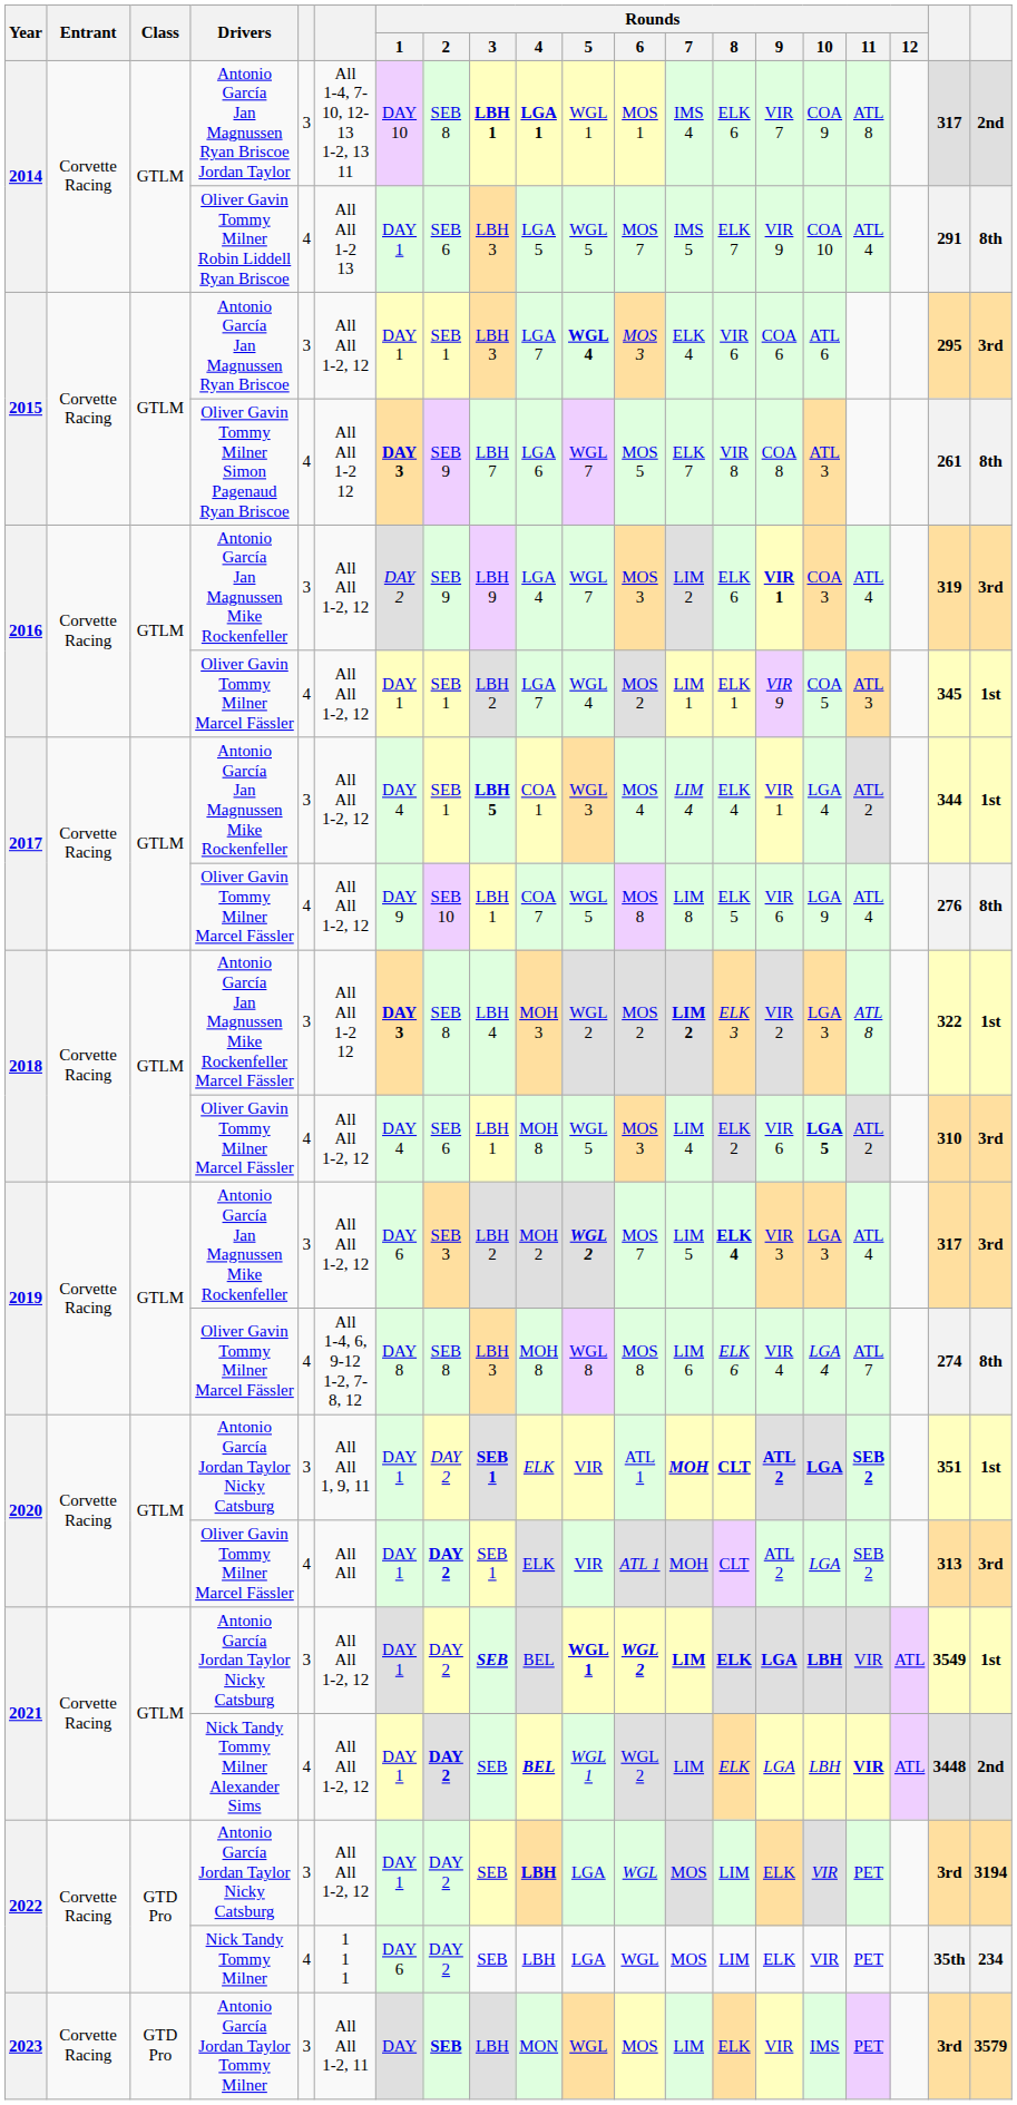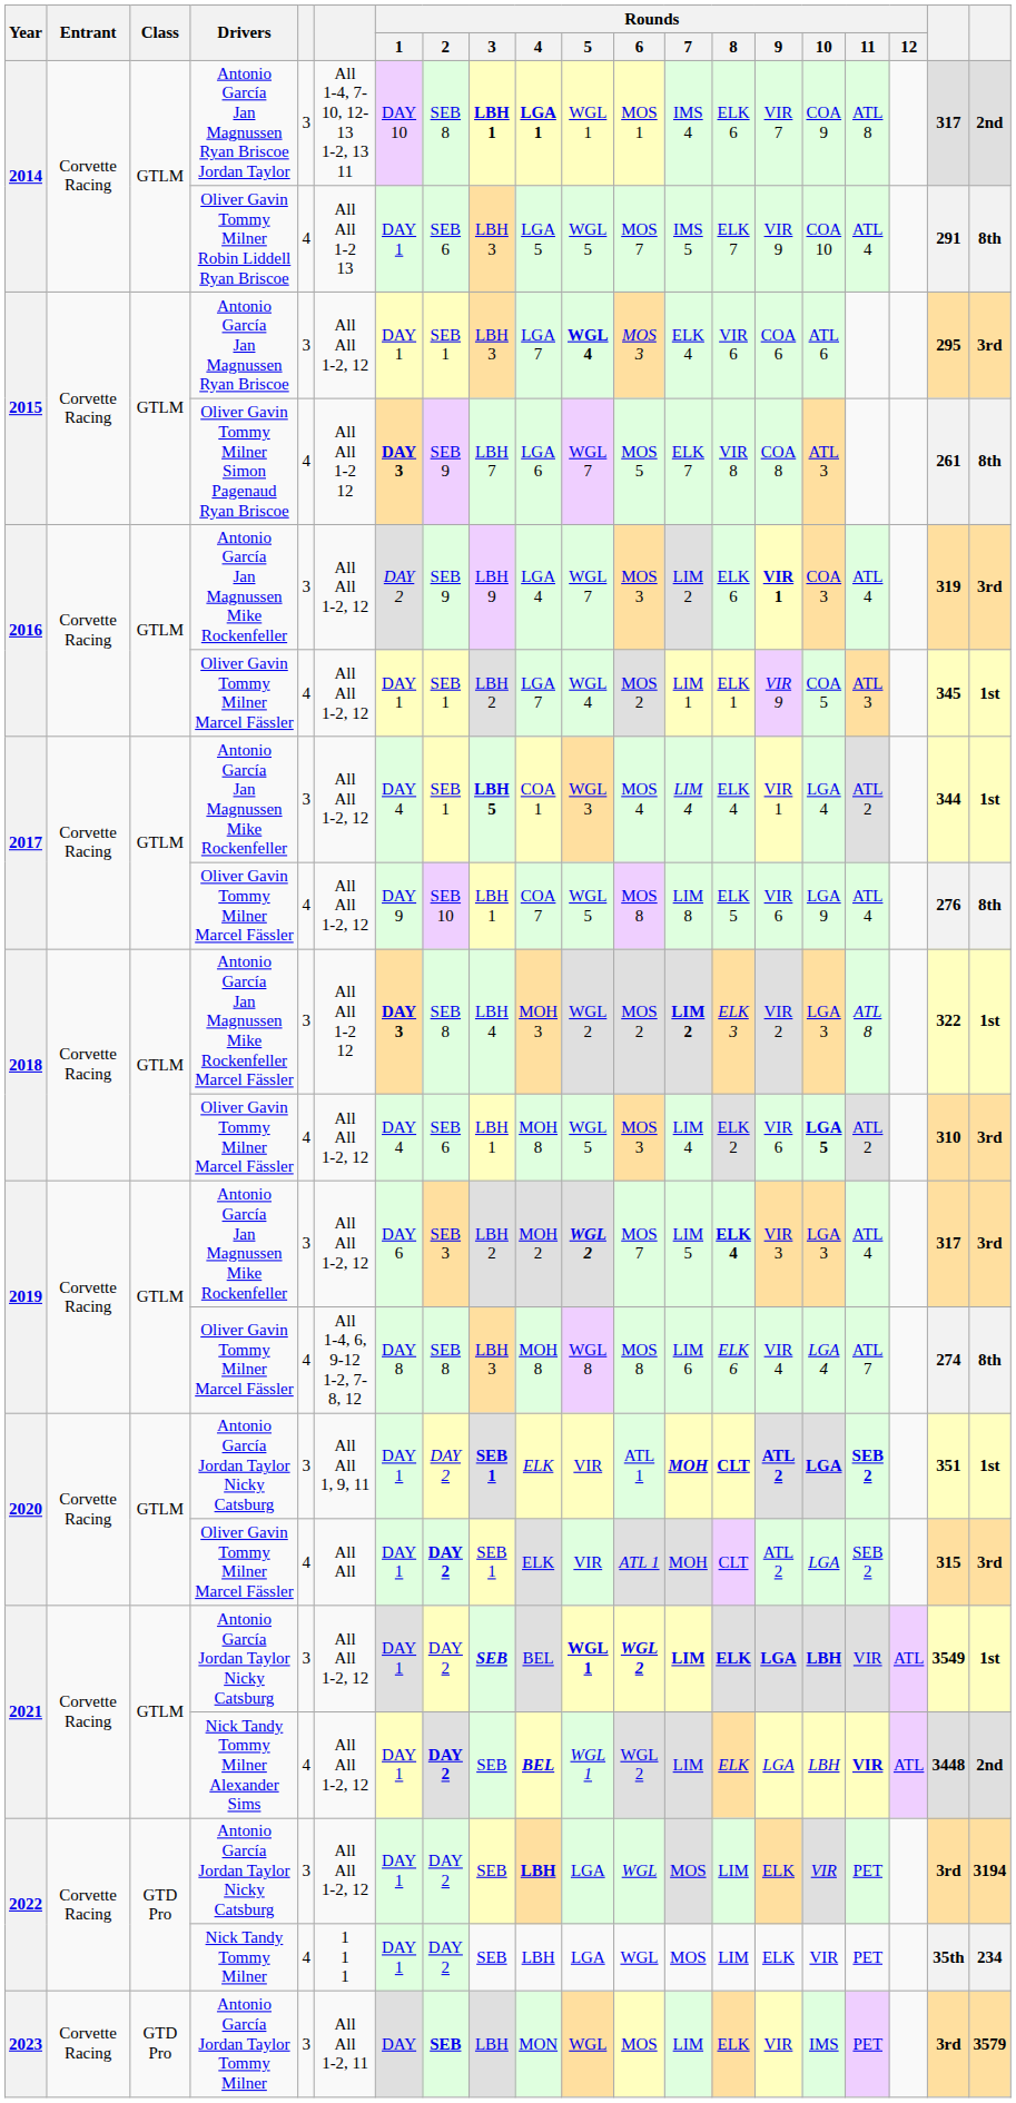2020 / Oliver Gavin Tommy Milner Marcel Fässler | column 19: 313 -> 315
Nick Tandy Tommy Milner | Rounds / 1: DAY 6 -> DAY 1
